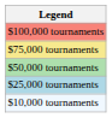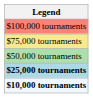row 5 | column 1: normal -> bold
row 6 | column 1: normal -> bold
